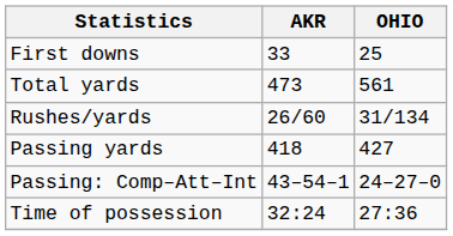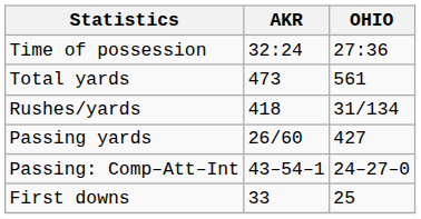rows swapped: First downs <-> Time of possession
Rushes/yards | AKR: 26/60 -> 418
Passing yards | AKR: 418 -> 26/60
